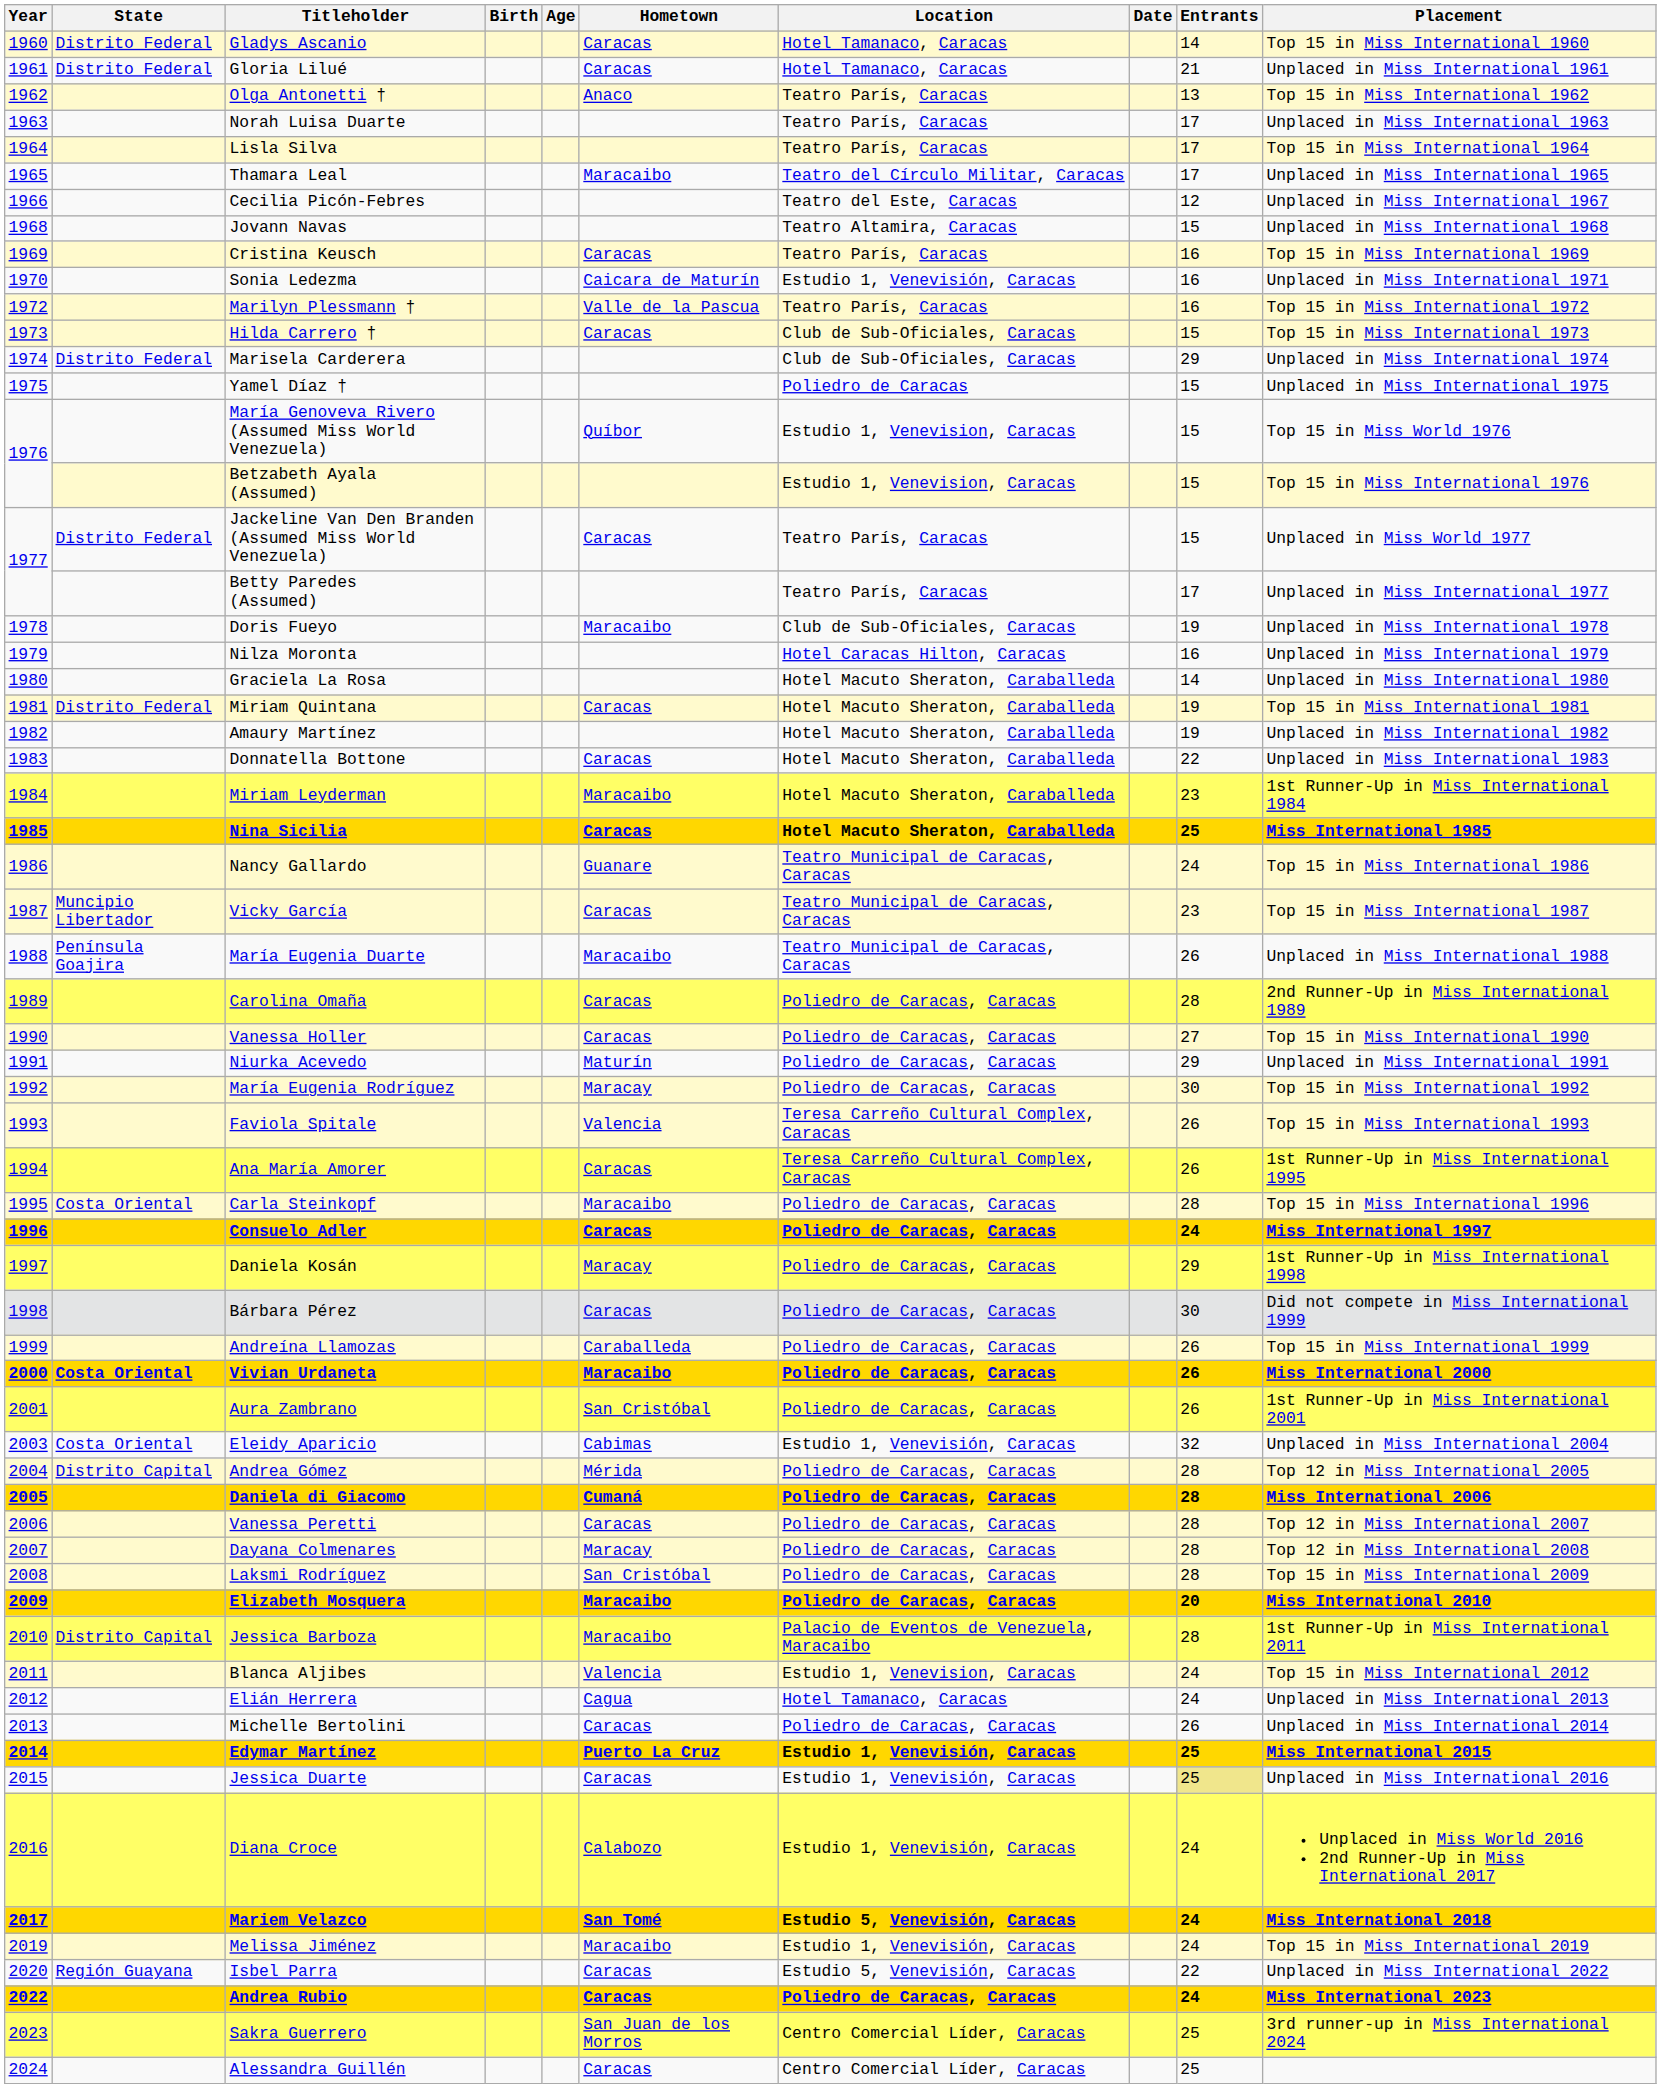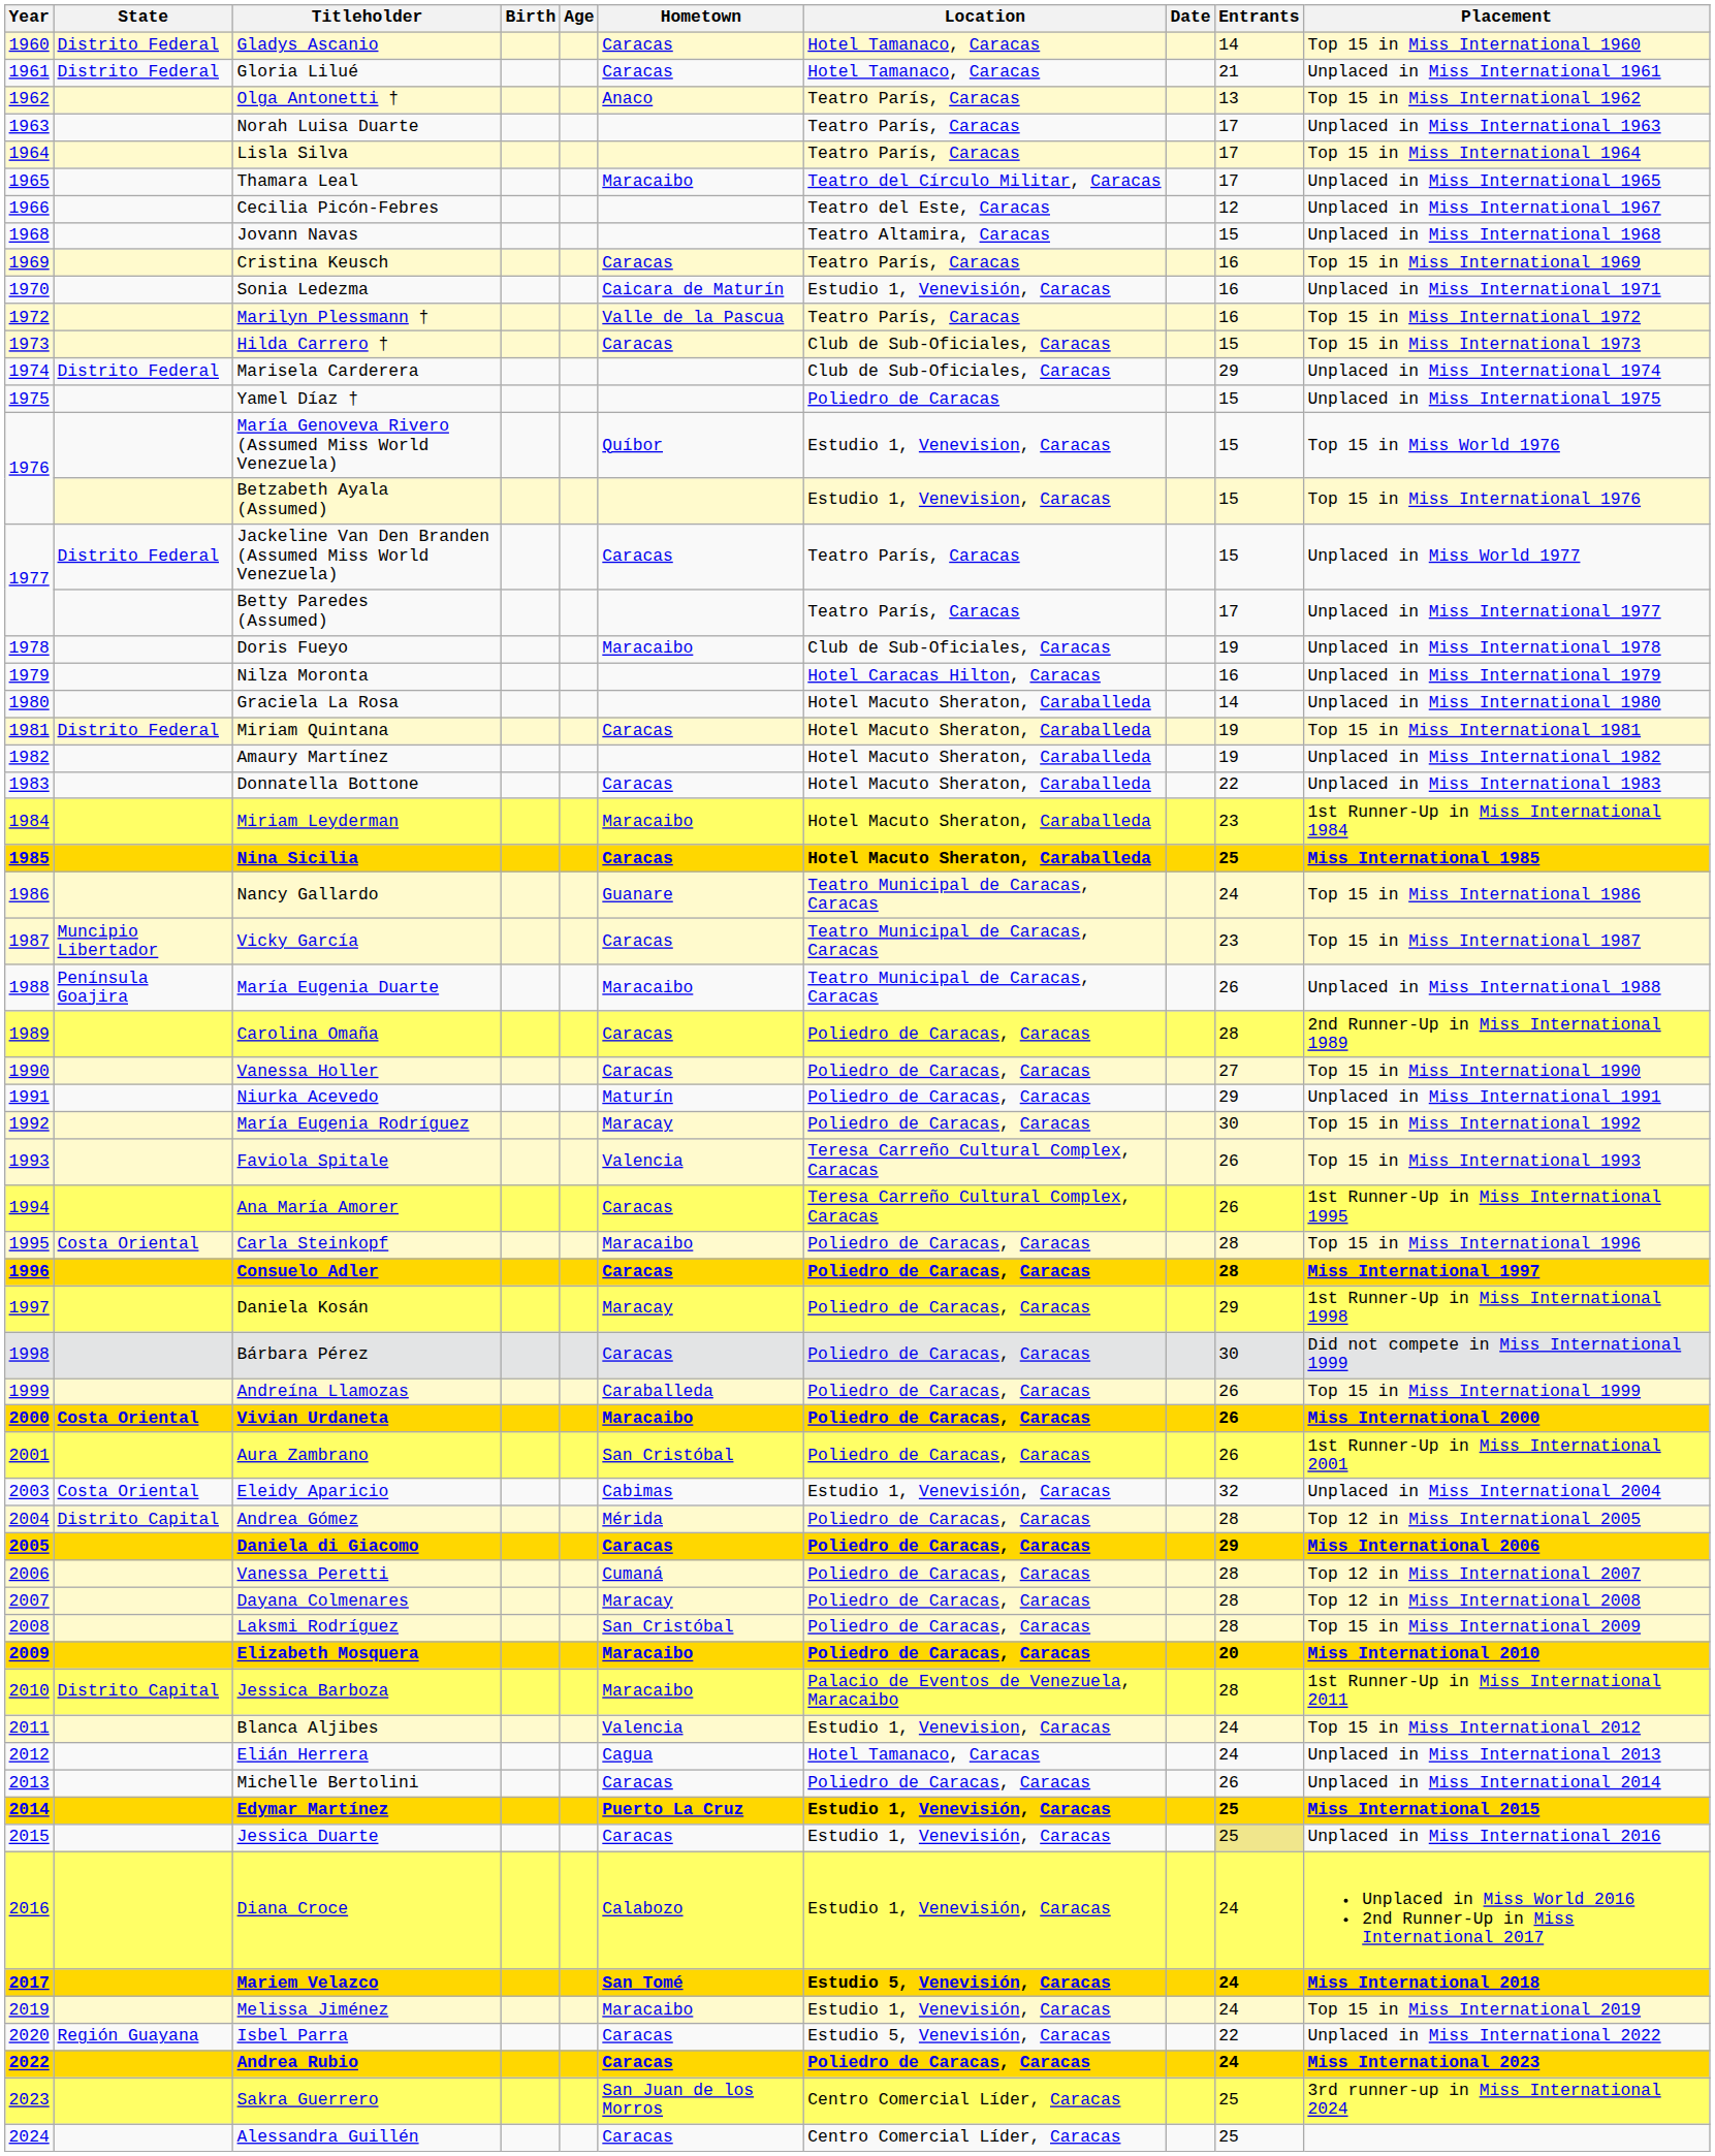Consuelo Adler | Entrants: 24 -> 28
Daniela di Giacomo | Hometown: Cumaná -> Caracas
Daniela di Giacomo | Entrants: 28 -> 29
Vanessa Peretti | Hometown: Caracas -> Cumaná
